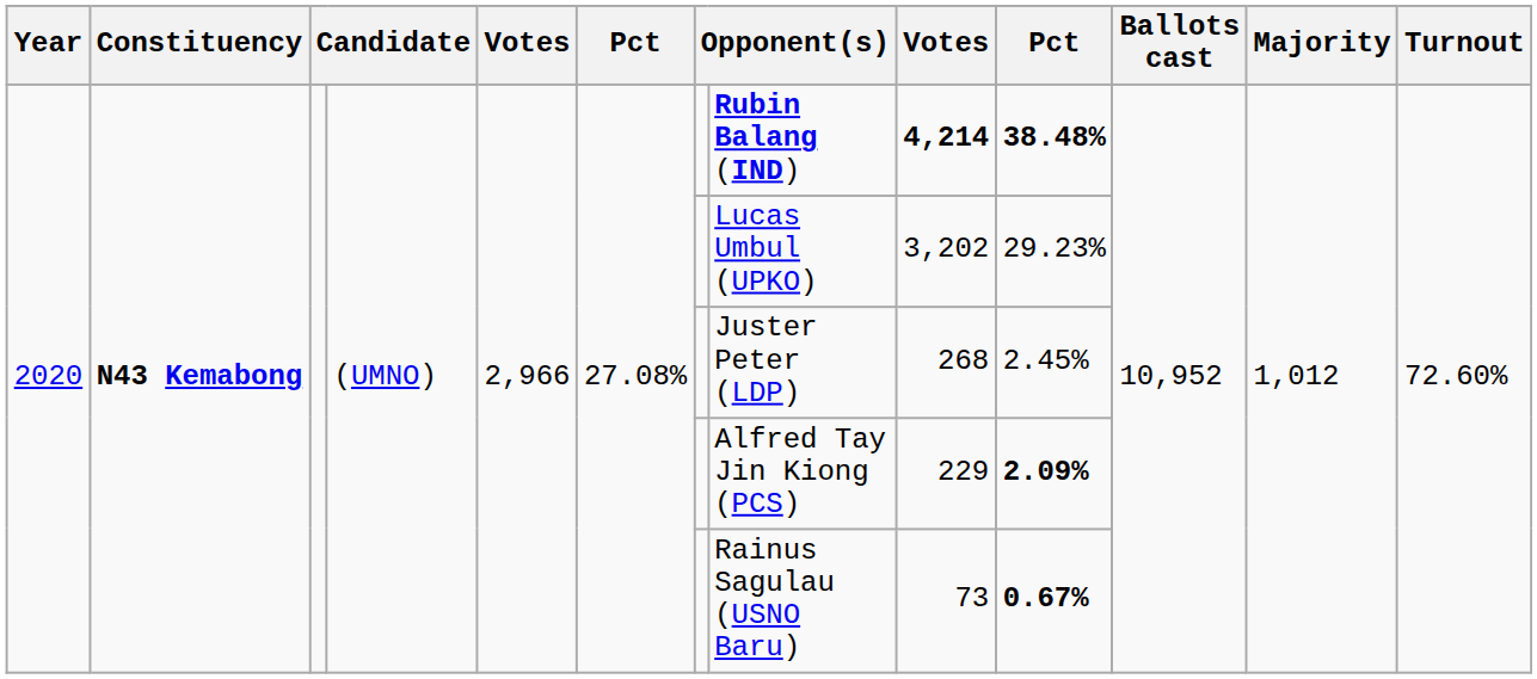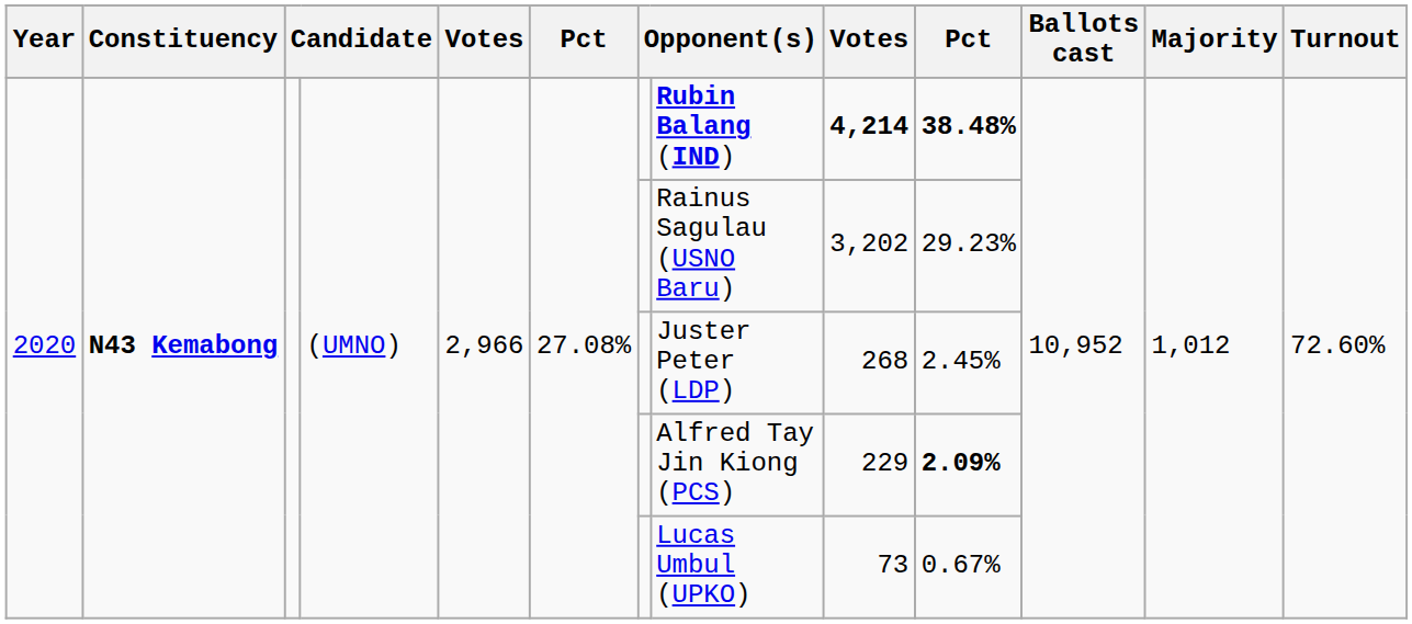row 3 | column 8: Lucas Umbul (UPKO) -> Rainus Sagulau (USNO Baru)
row 6 | column 8: Rainus Sagulau (USNO Baru) -> Lucas Umbul (UPKO)
row 6 | column 10: bold -> normal
